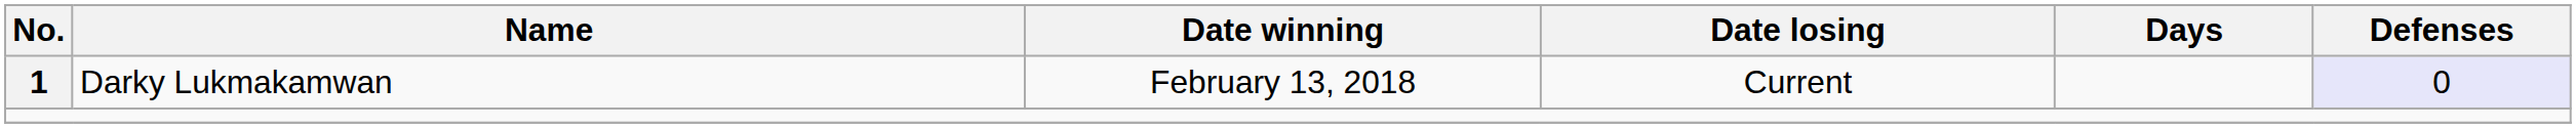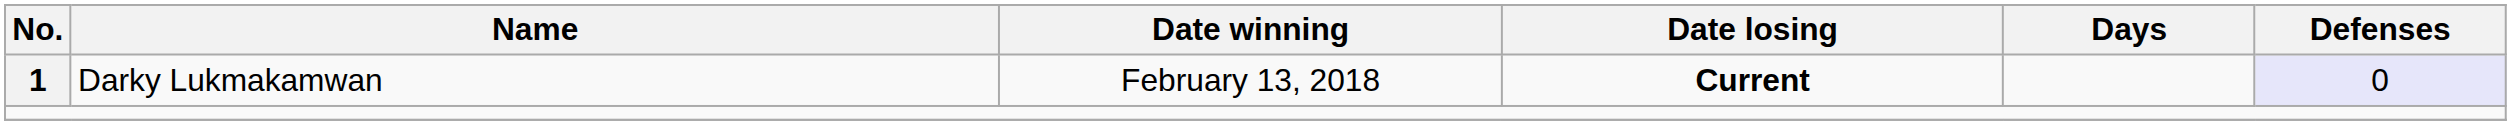Darky Lukmakamwan | Date losing: normal -> bold
